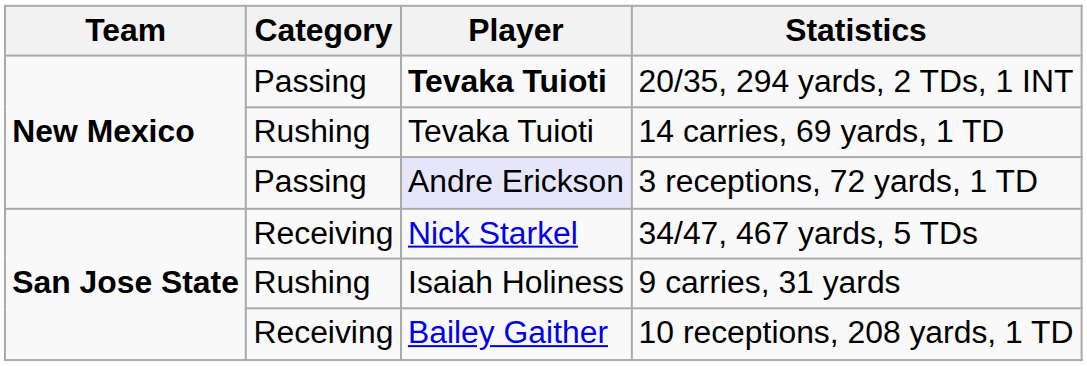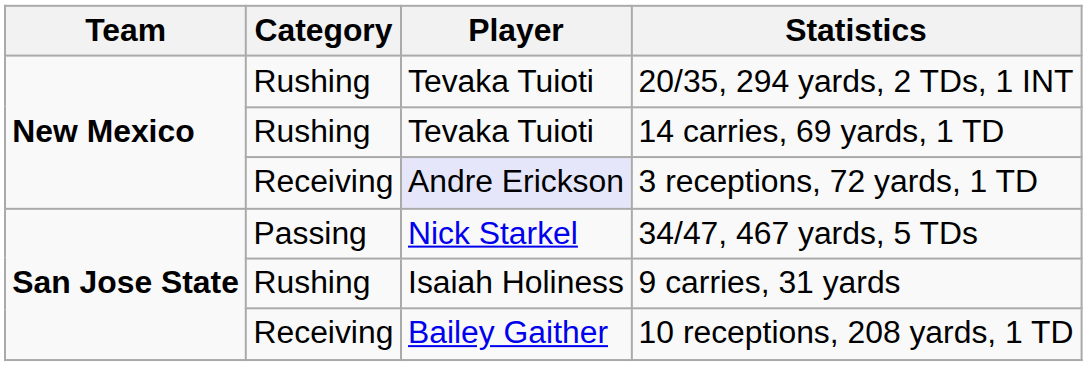20/35, 294 yards, 2 TDs, 1 INT | Category: Passing -> Rushing
20/35, 294 yards, 2 TDs, 1 INT | Player: bold -> normal
3 receptions, 72 yards, 1 TD | Category: Passing -> Receiving
34/47, 467 yards, 5 TDs | Category: Receiving -> Passing
